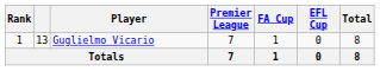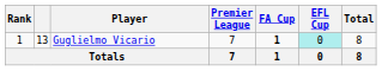Guglielmo Vicario | FA Cup: normal -> bold
Guglielmo Vicario | EFL Cup: no background -> paleturquoise background
